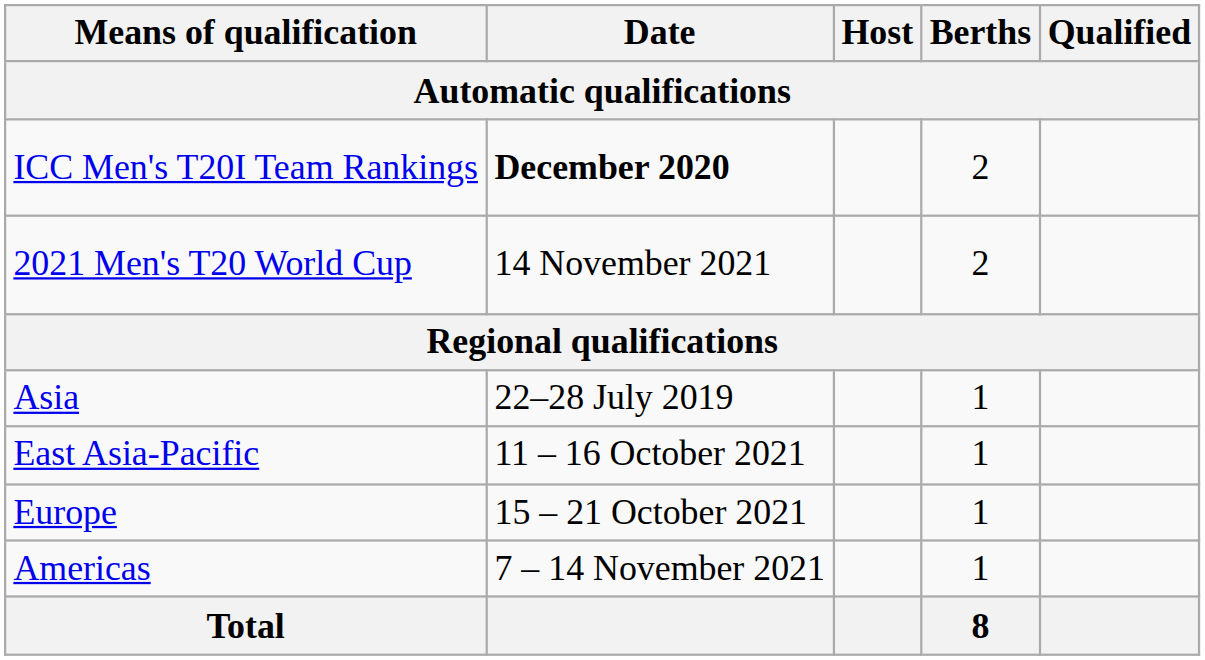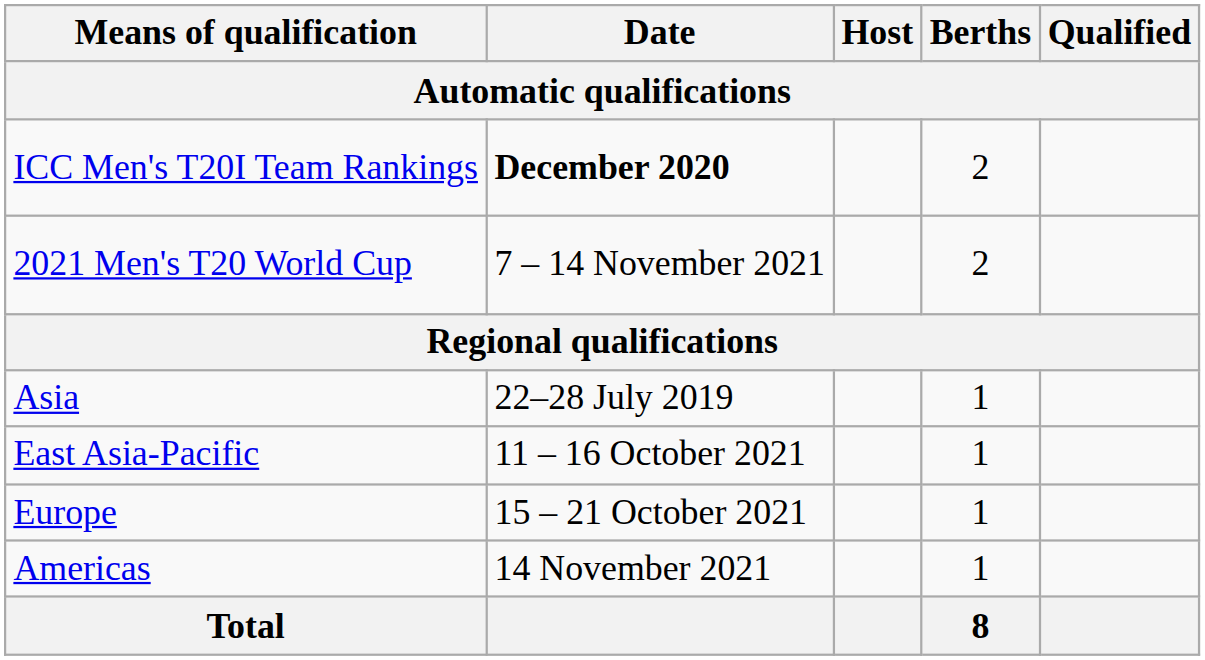2021 Men's T20 World Cup | Date: 14 November 2021 -> 7 – 14 November 2021
Americas | Date: 7 – 14 November 2021 -> 14 November 2021
